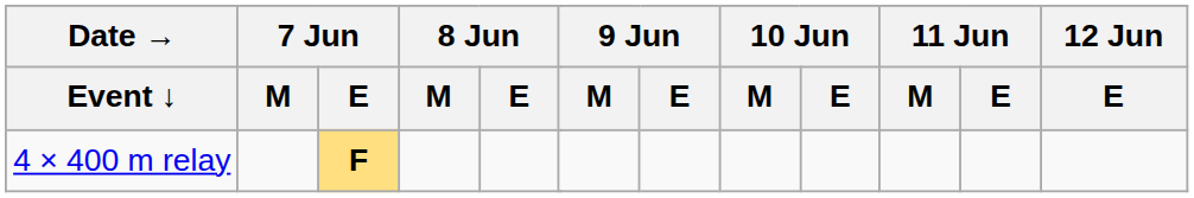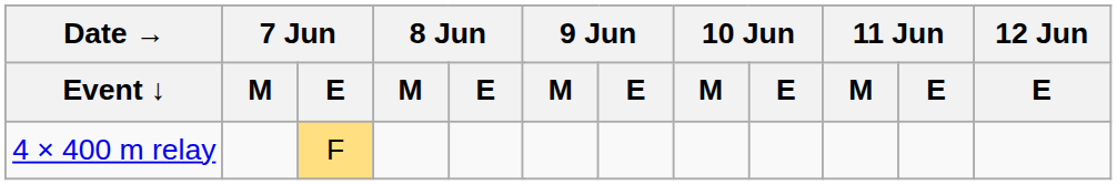4 × 400 m relay | 7 Jun / E: bold -> normal
